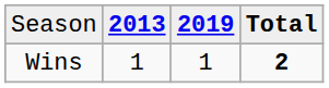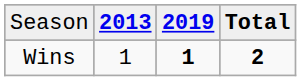Wins | column 3: normal -> bold
